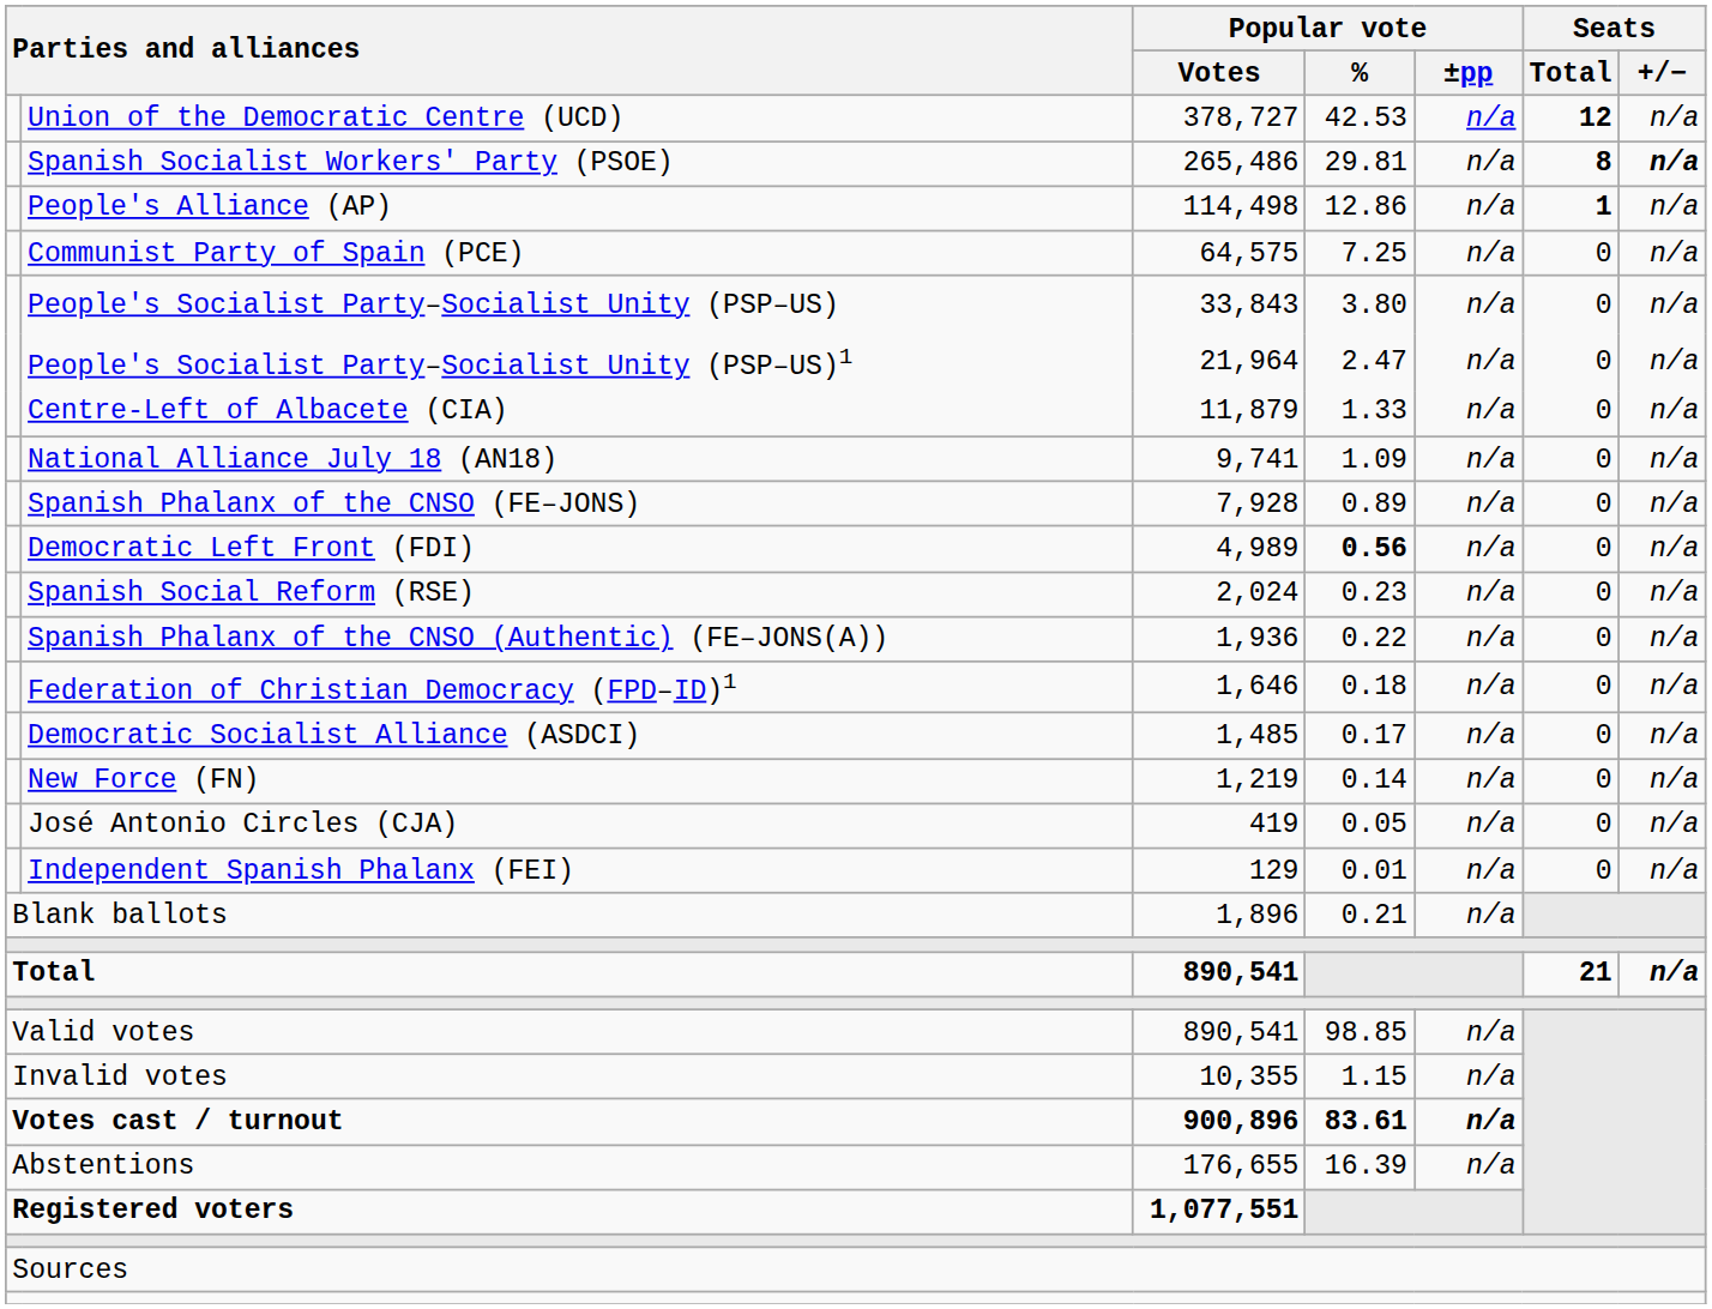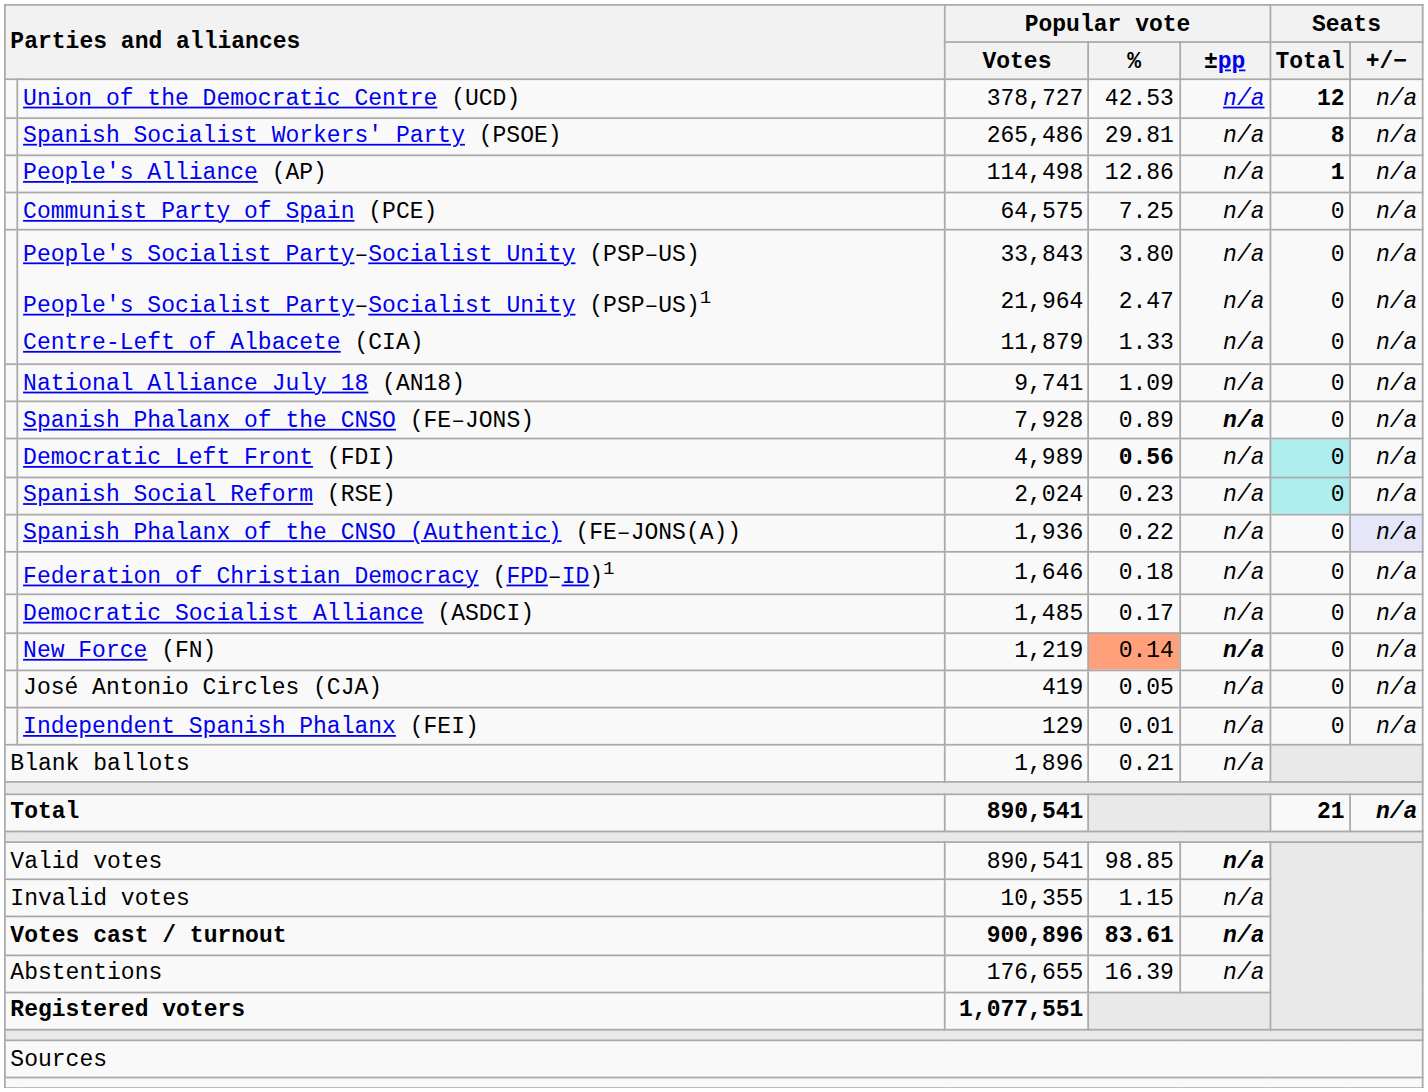Spanish Socialist Workers' Party (PSOE) | Seats / +/−: bold -> normal
Spanish Phalanx of the CNSO (FE–JONS) | Popular vote / ±pp: normal -> bold
Democratic Left Front (FDI) | Seats / Total: no background -> paleturquoise background
Spanish Social Reform (RSE) | Seats / Total: no background -> paleturquoise background
Spanish Phalanx of the CNSO (Authentic) (FE–JONS(A)) | Seats / +/−: no background -> lavender background
New Force (FN) | Popular vote / %: no background -> lightsalmon background
New Force (FN) | Popular vote / ±pp: normal -> bold
Valid votes | Popular vote / ±pp: normal -> bold
